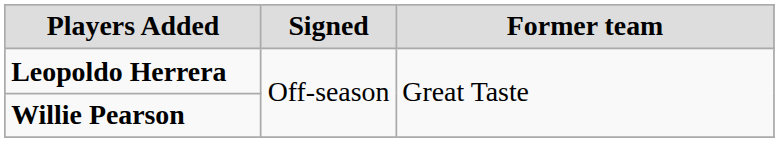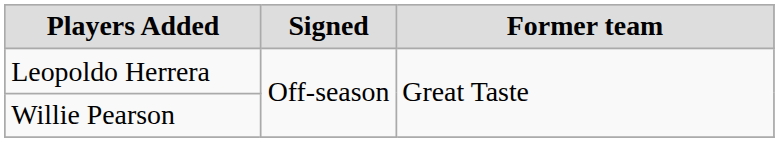Leopoldo Herrera | Players Added: bold -> normal
Willie Pearson | Players Added: bold -> normal
